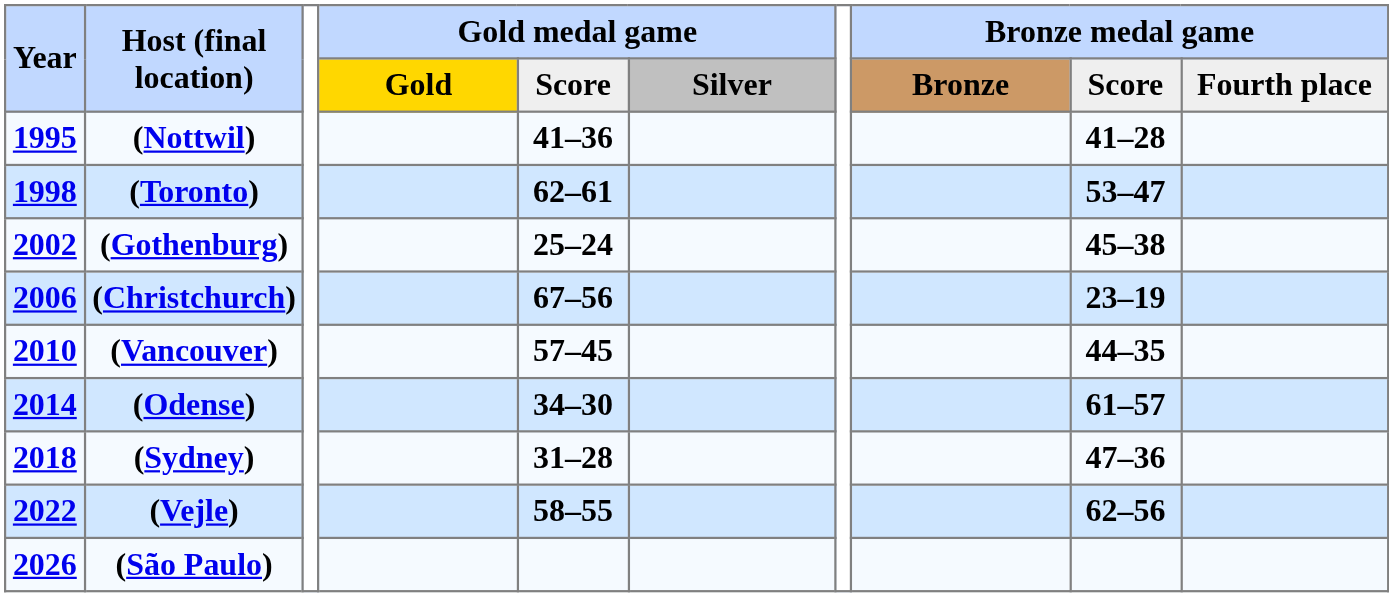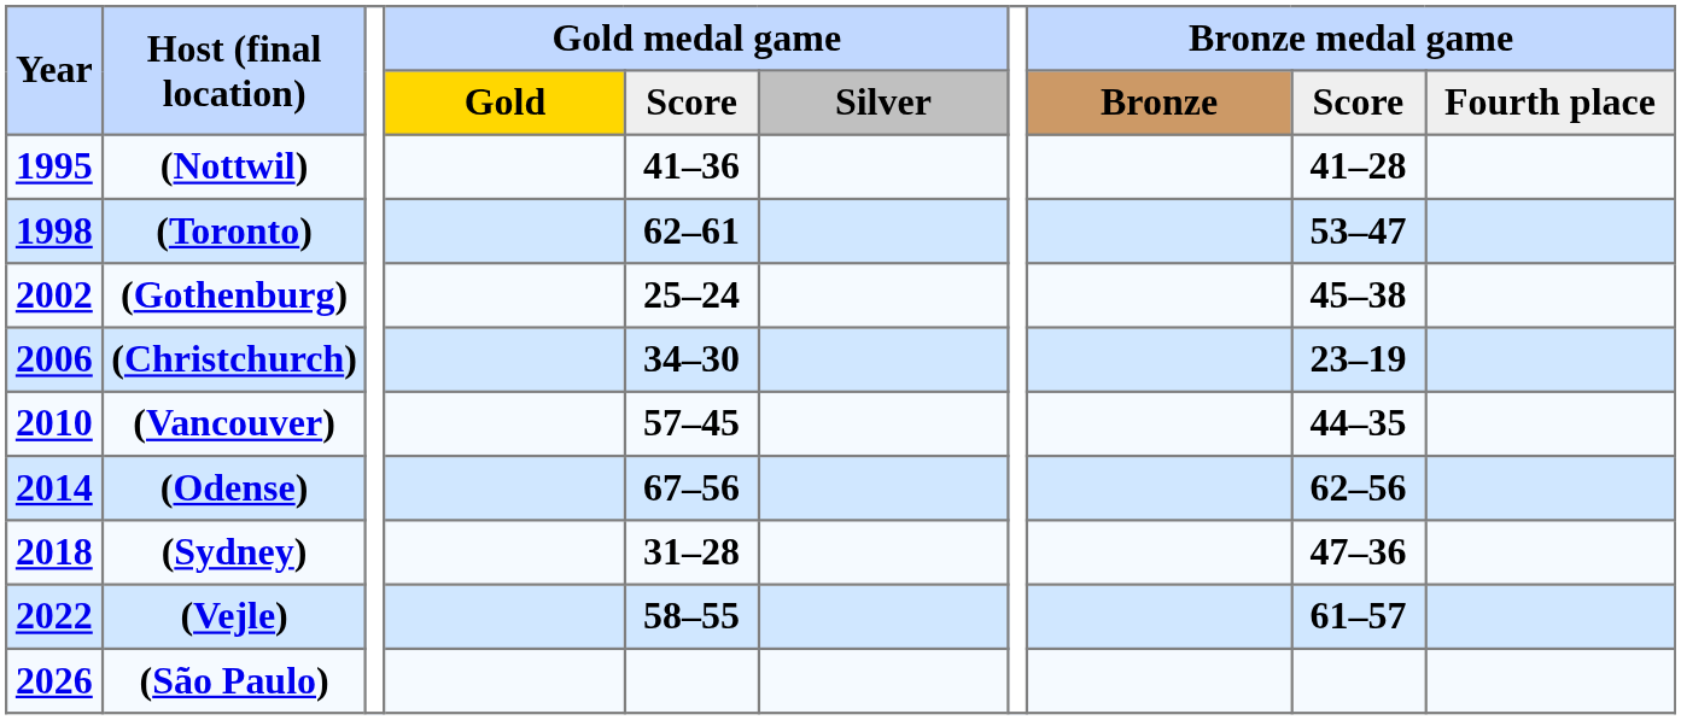(Christchurch) | column 5: 67–56 -> 34–30
(Odense) | column 5: 34–30 -> 67–56
(Odense) | column 9: 61–57 -> 62–56
(Vejle) | column 9: 62–56 -> 61–57
